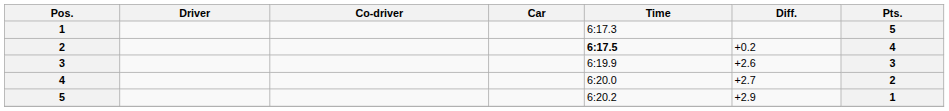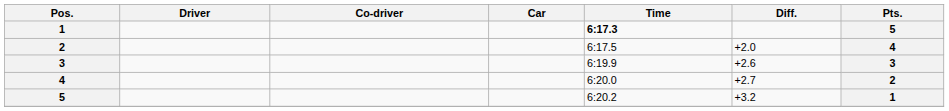row 2 | Time: normal -> bold
row 3 | Time: bold -> normal
row 3 | Diff.: +0.2 -> +2.0
row 6 | Diff.: +2.9 -> +3.2
